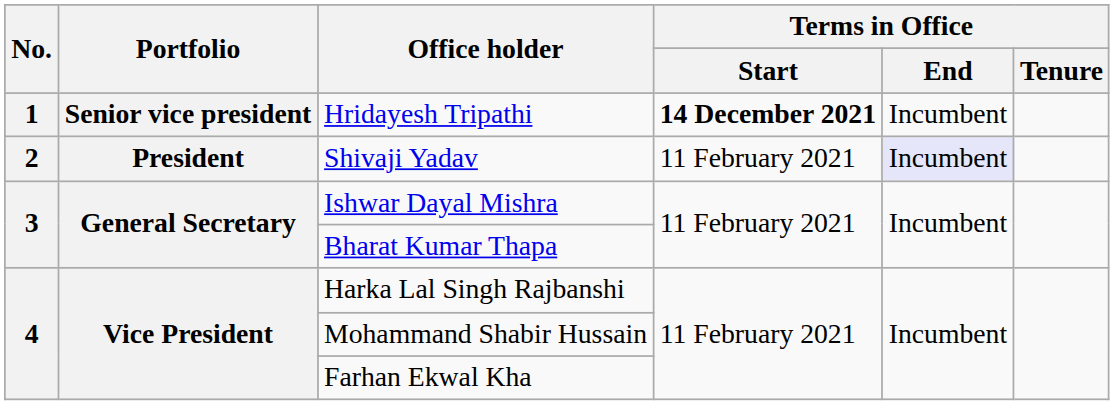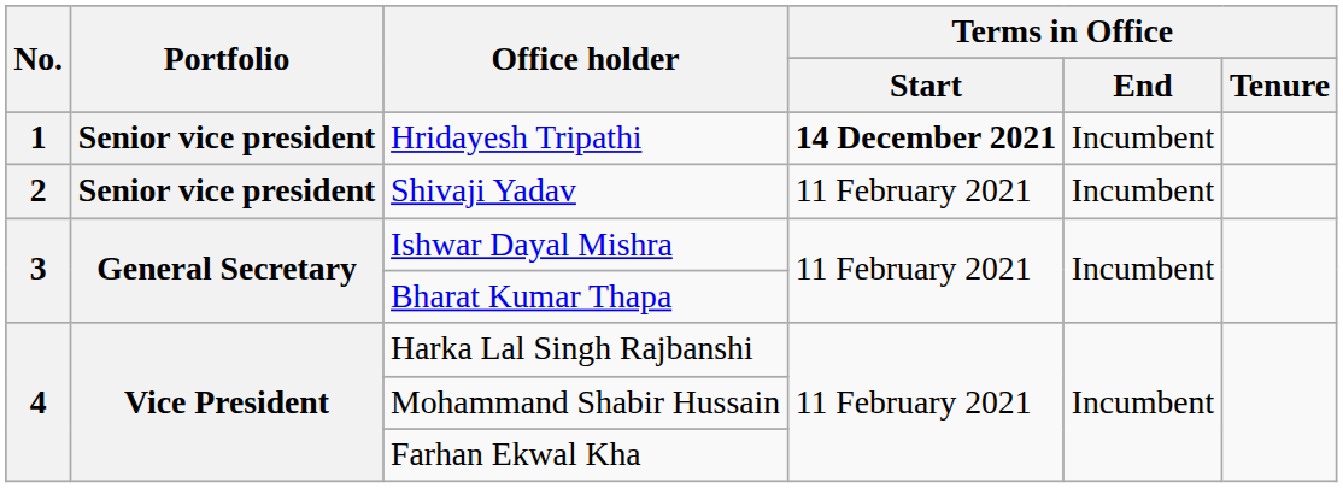Shivaji Yadav | Portfolio: President -> Senior vice president
Shivaji Yadav | Terms in Office / End: lavender background -> no background
